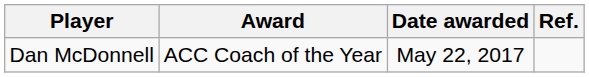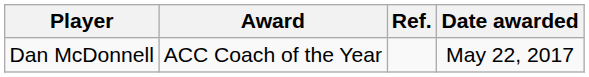columns swapped: Date awarded <-> Ref.
